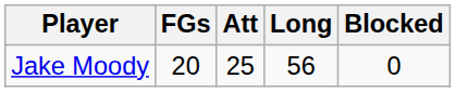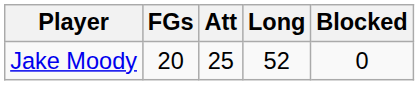Jake Moody | Long: 56 -> 52
